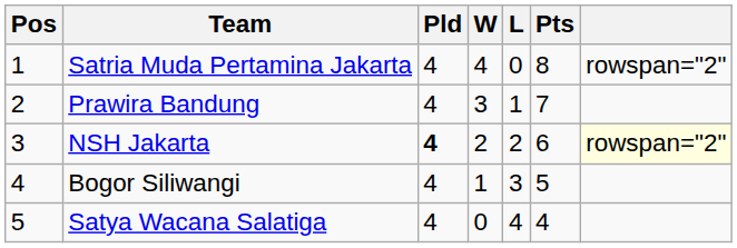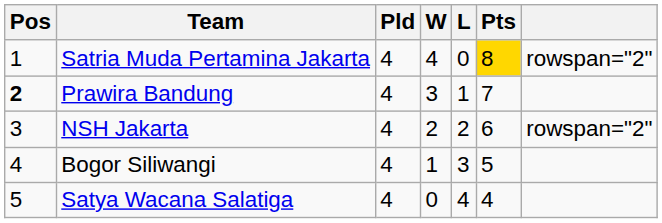Satria Muda Pertamina Jakarta | Pts: no background -> gold background
Prawira Bandung | Pos: normal -> bold
NSH Jakarta | Pld: bold -> normal
NSH Jakarta | column 7: lightyellow background -> no background
